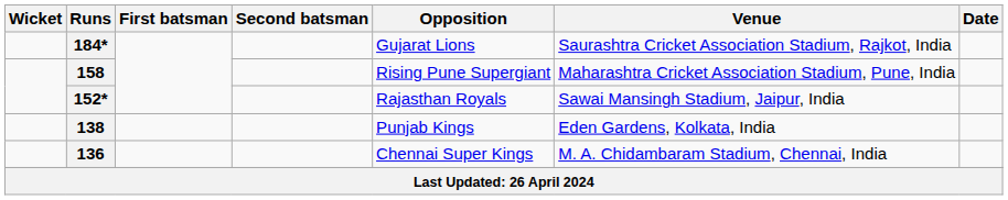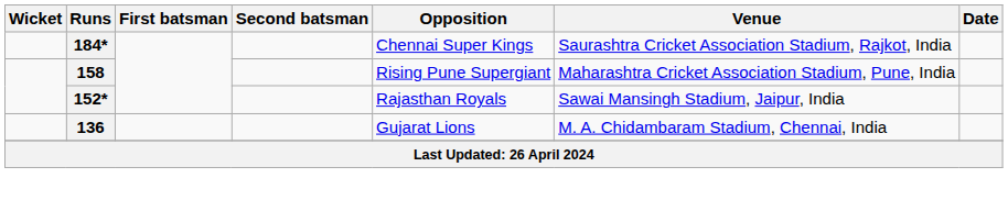184* | Opposition: Gujarat Lions -> Chennai Super Kings
- row: 138 | Punjab Kings | Eden Gardens, Kolkata, India
136 | Opposition: Chennai Super Kings -> Gujarat Lions
